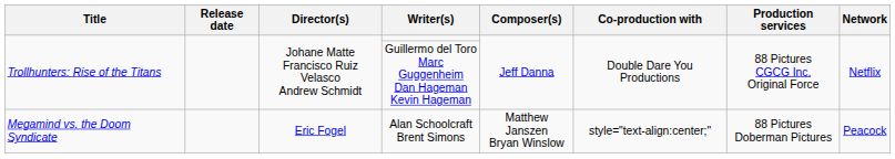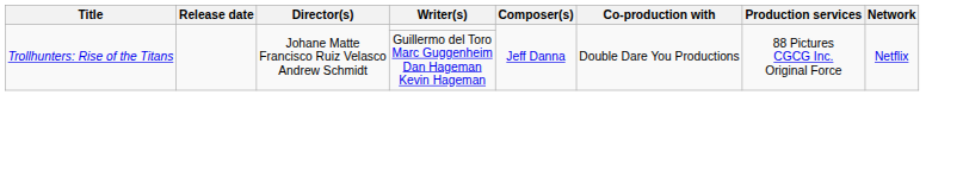- row: Megamind vs. the Doom Syndicate | Eric Fogel | Alan Schoolcraft Brent Simons | Matthew Janszen Bryan Winslow | style="text-align:center;" | 88 Pictures Doberman Pictures | Peacock
